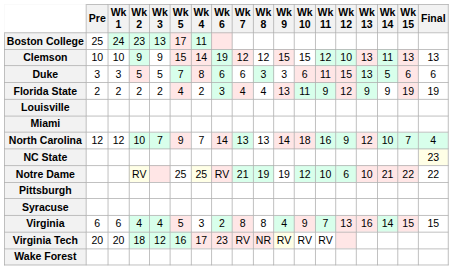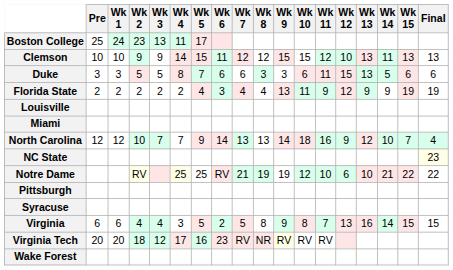columns swapped: Wk 4 <-> Wk 5
Clemson | Wk 6: 19 -> 11
Virginia | Wk 7: 8 -> 5
Virginia | Wk 9: 4 -> 9
Virginia | Wk 10: 9 -> 8
